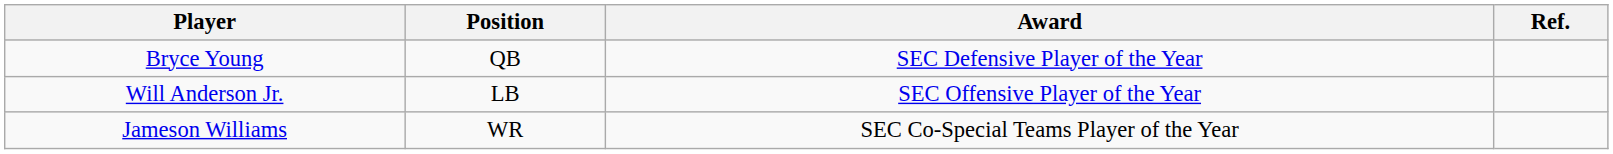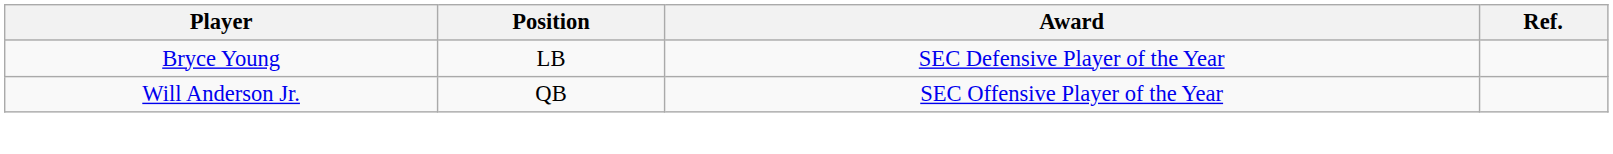Bryce Young | Position: QB -> LB
Will Anderson Jr. | Position: LB -> QB
- row: Jameson Williams | WR | SEC Co-Special Teams Player of the Year
